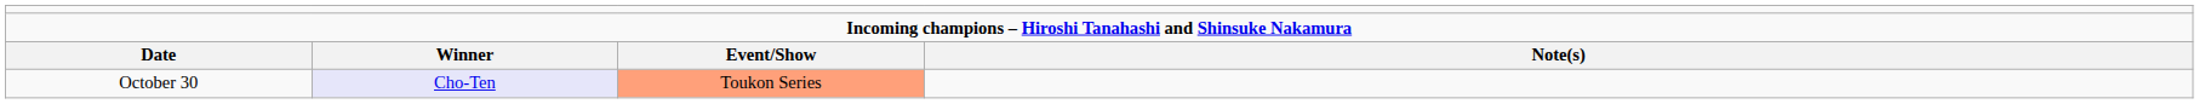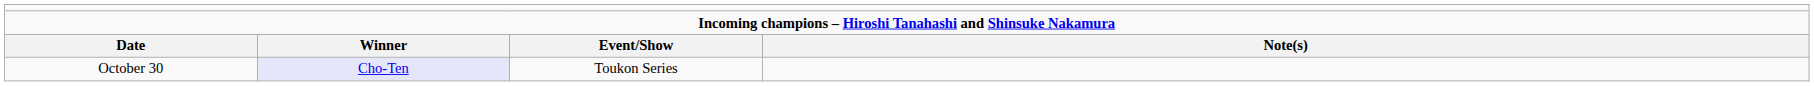October 30 | column 3: lightsalmon background -> no background
